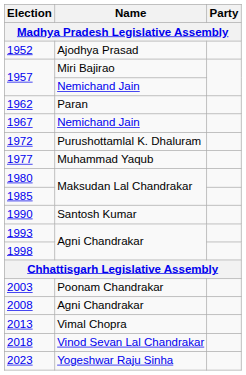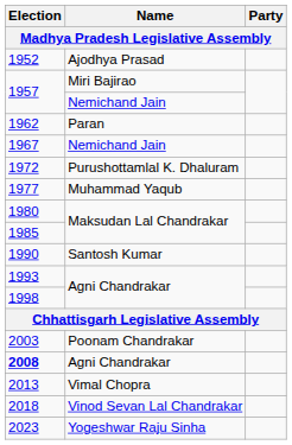2008 | Election: normal -> bold
